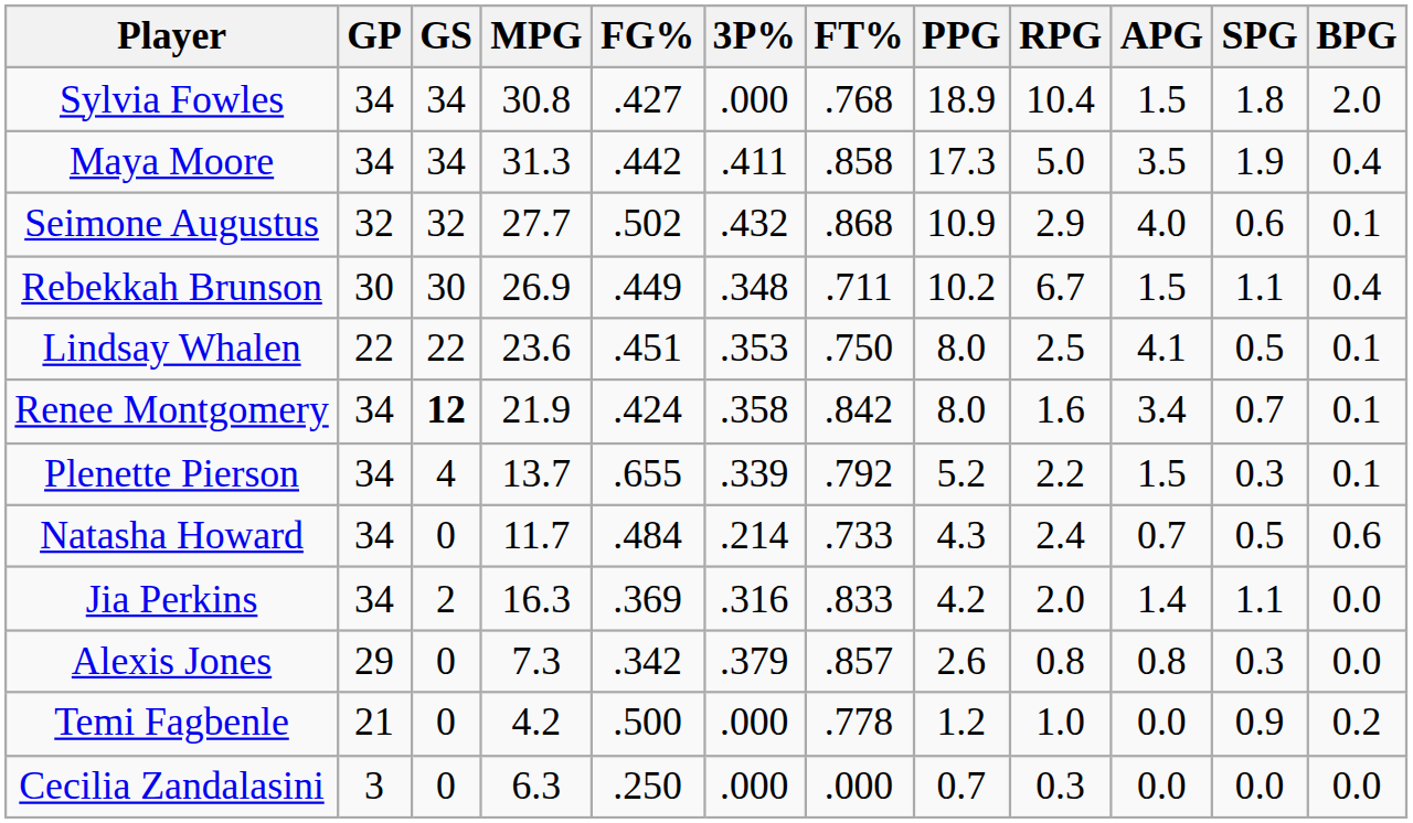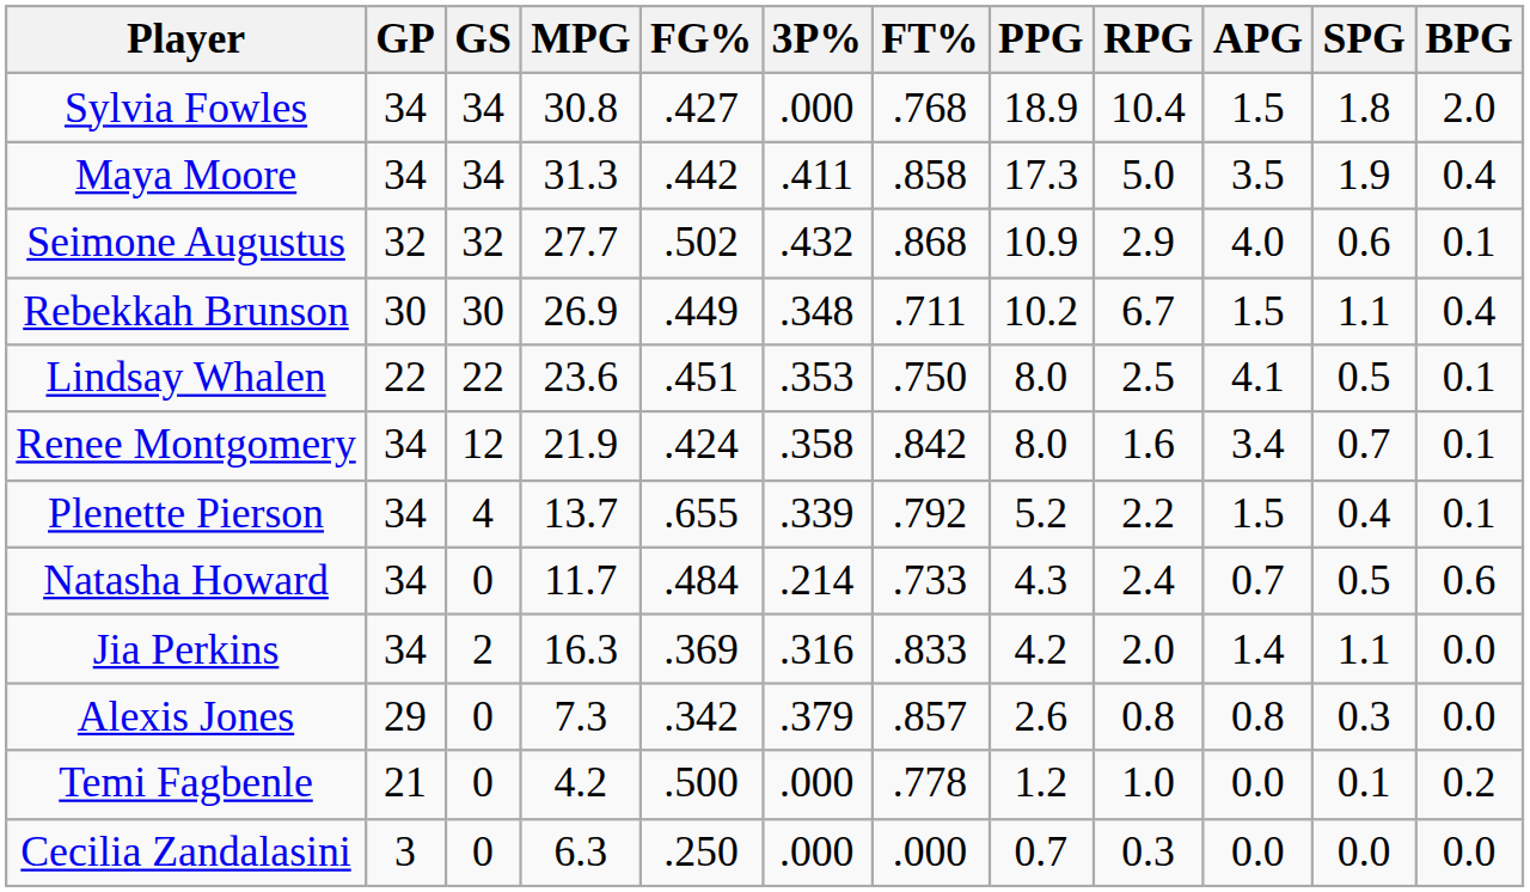Renee Montgomery | GS: bold -> normal
Plenette Pierson | SPG: 0.3 -> 0.4
Temi Fagbenle | SPG: 0.9 -> 0.1
